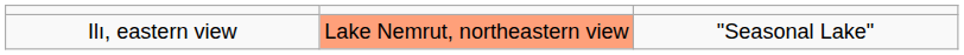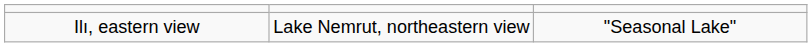Ilı, eastern view | column 2: lightsalmon background -> no background
